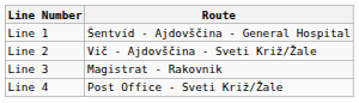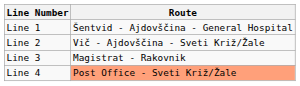Line 4 | Route: no background -> lightsalmon background
